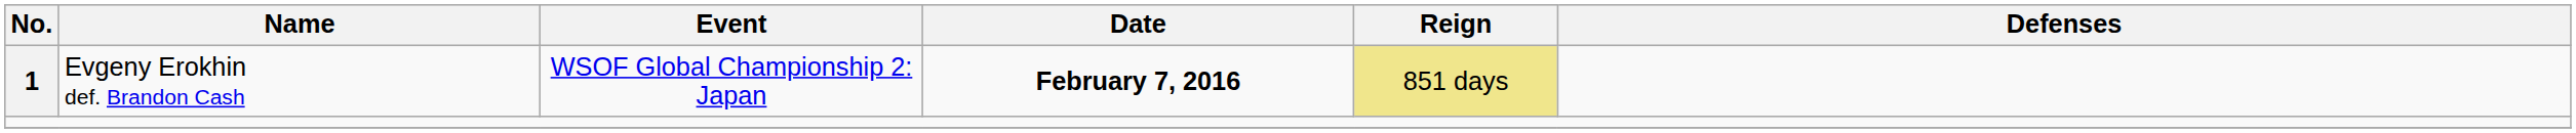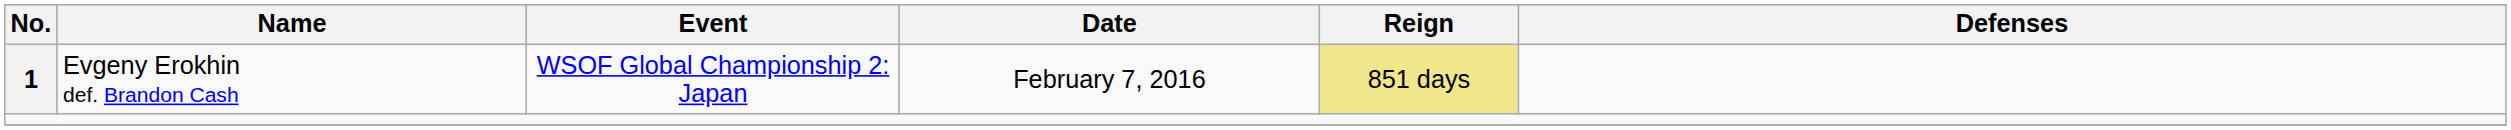Evgeny Erokhin def. Brandon Cash | Date: bold -> normal
